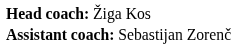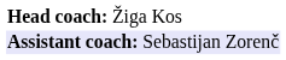row 2 | column 1: no background -> lavender background
